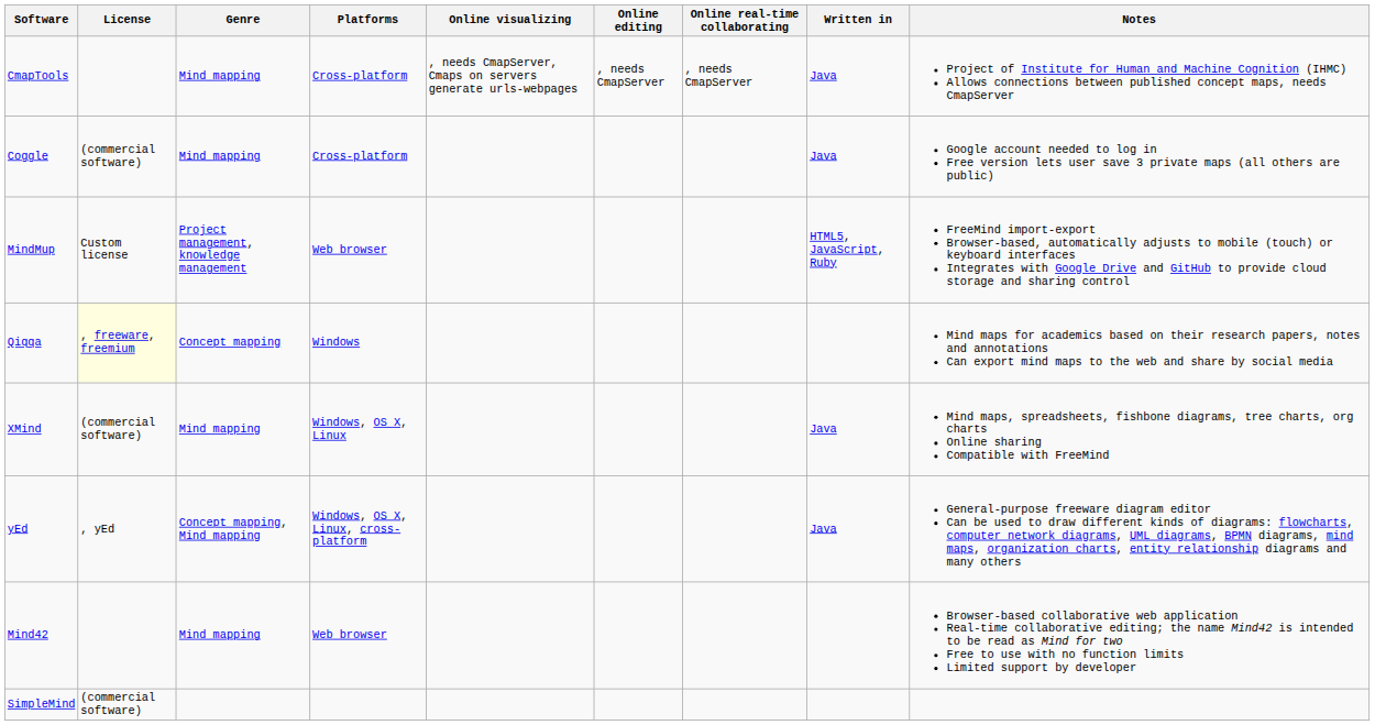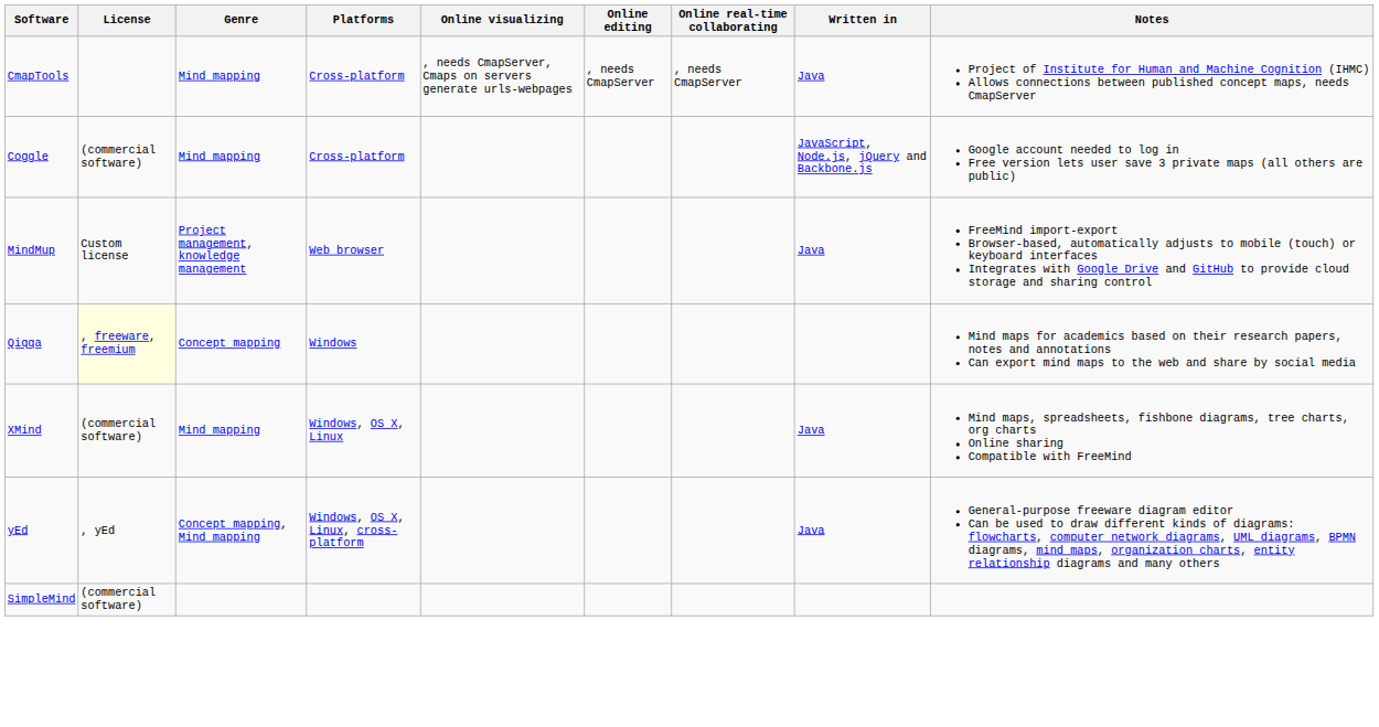Coggle | Written in: Java -> JavaScript, Node.js, jQuery and Backbone.js
MindMup | Written in: HTML5, JavaScript, Ruby -> Java
- row: Mind42 | Mind mapping | Web browser | Browser-based collaborative web application Real-time collaborative editing; the name Mind42 is intended to be read as Mind for two Free to use with no function limits Limited support by developer
